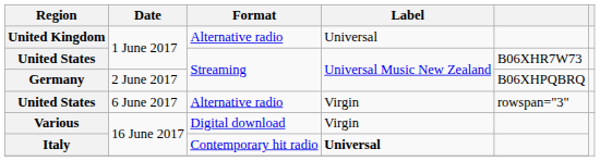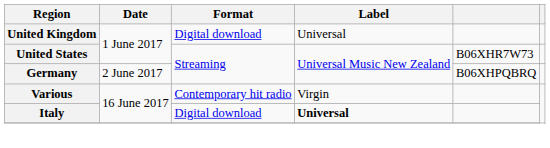United Kingdom | Format: Alternative radio -> Digital download
- row: United States | 6 June 2017 | Alternative radio | Virgin | rowspan="3"
Various | Format: Digital download -> Contemporary hit radio
Italy | Format: Contemporary hit radio -> Digital download
